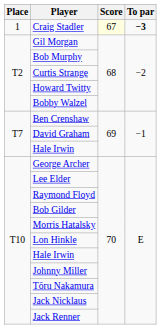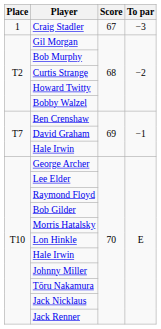Craig Stadler | Score: lightyellow background -> no background
Craig Stadler | To par: bold -> normal
